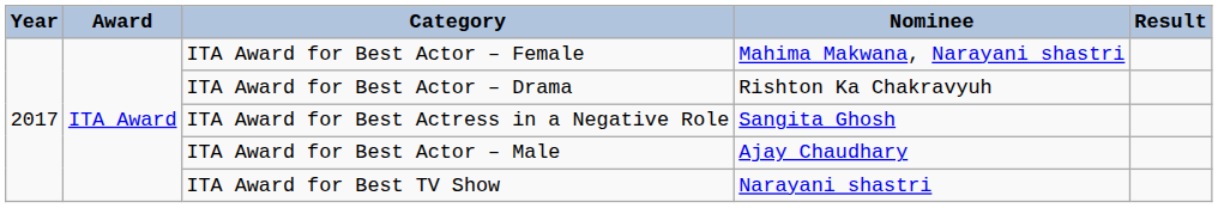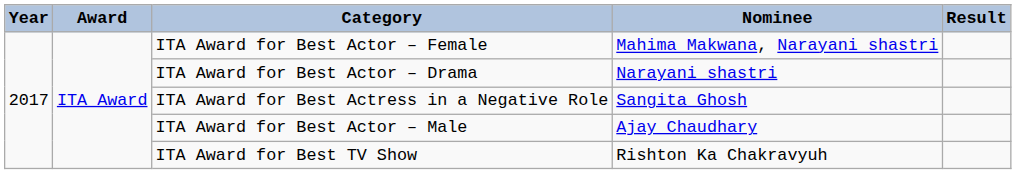ITA Award for Best Actor – Drama | Nominee: Rishton Ka Chakravyuh -> Narayani shastri
ITA Award for Best TV Show | Nominee: Narayani shastri -> Rishton Ka Chakravyuh
